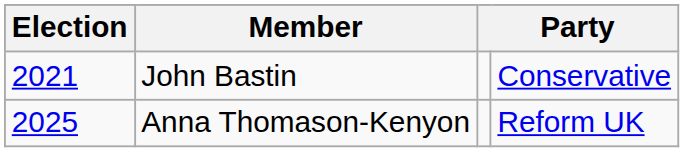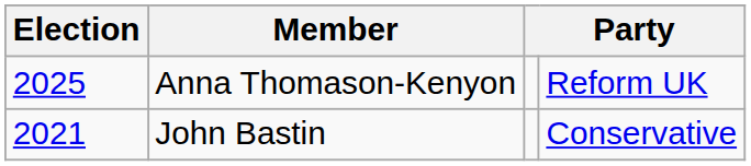rows swapped: John Bastin <-> Anna Thomason-Kenyon
